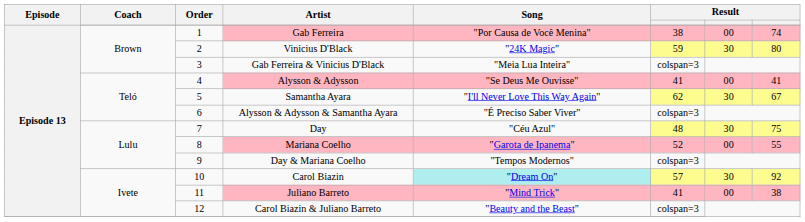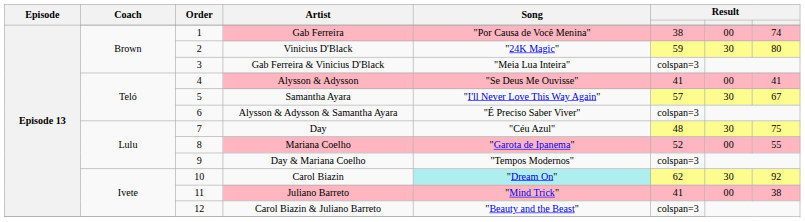Samantha Ayara | column 6: 62 -> 57
Carol Biazin | column 6: 57 -> 62
